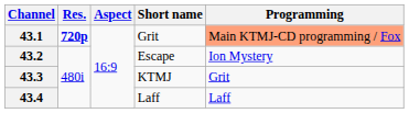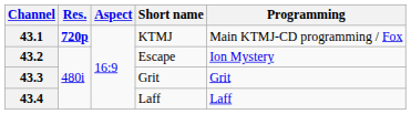43.1 | Short name: Grit -> KTMJ
43.1 | Programming: lightsalmon background -> no background
43.3 | Short name: KTMJ -> Grit
